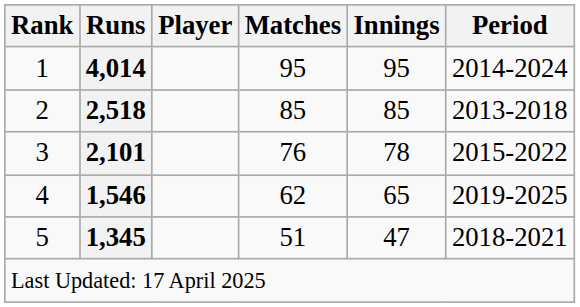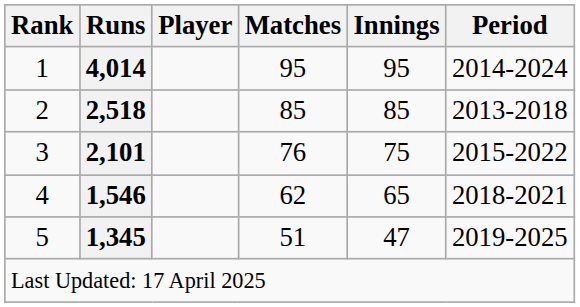3 | Innings: 78 -> 75
4 | Period: 2019-2025 -> 2018-2021
5 | Period: 2018-2021 -> 2019-2025
